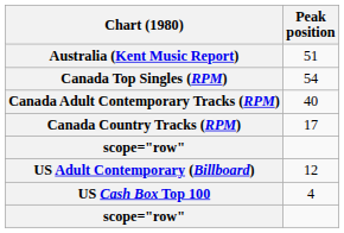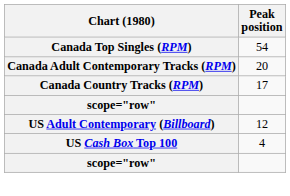- row: Australia (Kent Music Report) | 51
Canada Adult Contemporary Tracks (RPM) | Peak position: 40 -> 20
